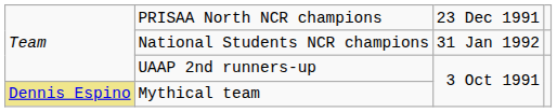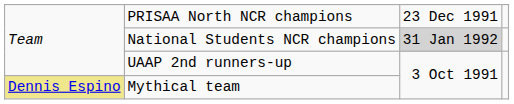National Students NCR champions | column 3: no background -> lightgrey background
